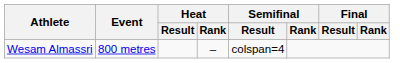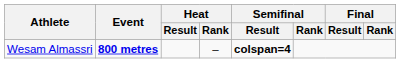Wesam Almassri | Event: normal -> bold
Wesam Almassri | Semifinal / Result: normal -> bold
